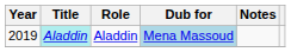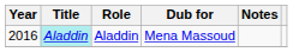row 2 | Year: 2019 -> 2016
row 2 | Dub for: lightblue background -> no background
